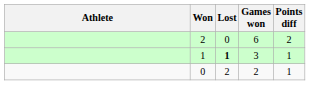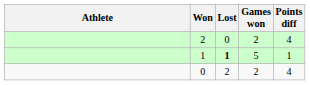row 2 | Games won: 6 -> 2
row 2 | Points diff: 2 -> 4
row 3 | Games won: 3 -> 5
row 4 | Points diff: 1 -> 4
